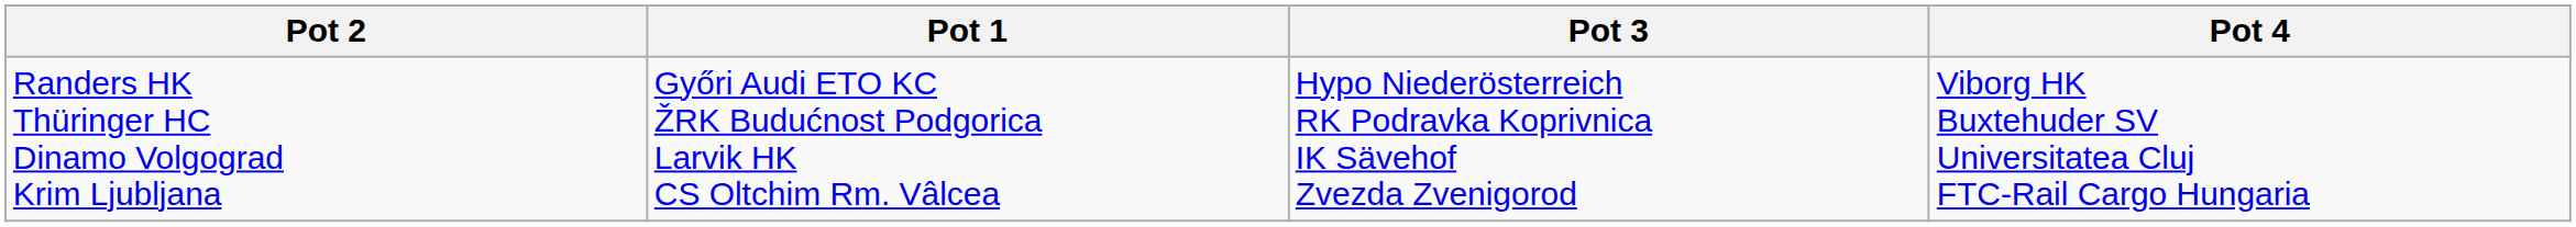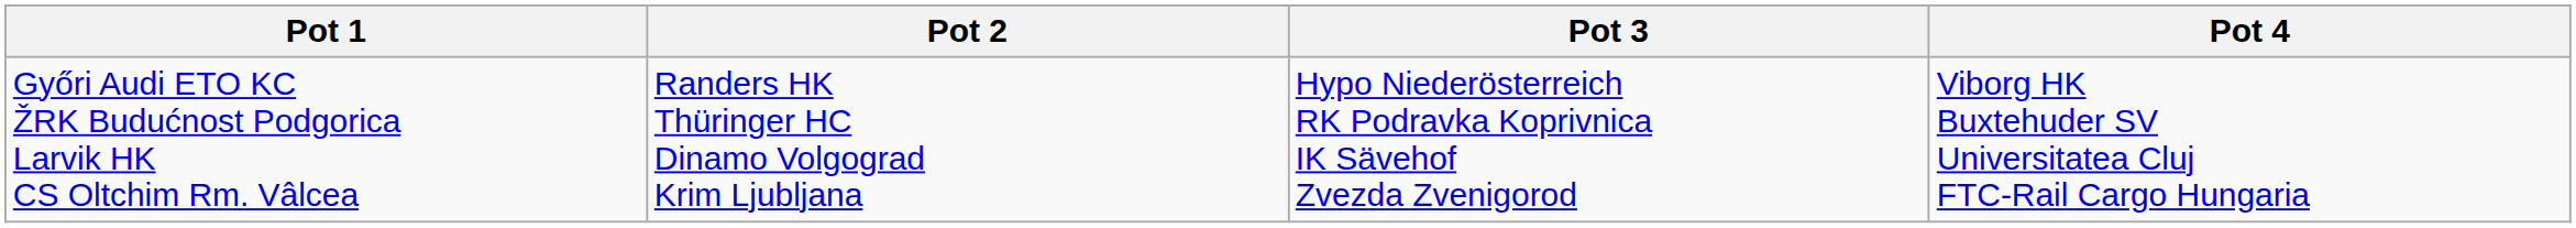columns swapped: Pot 1 <-> Pot 2
